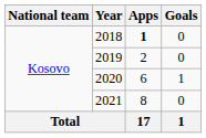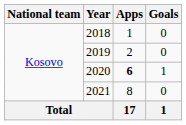2018 | Apps: bold -> normal
2020 | Apps: normal -> bold
